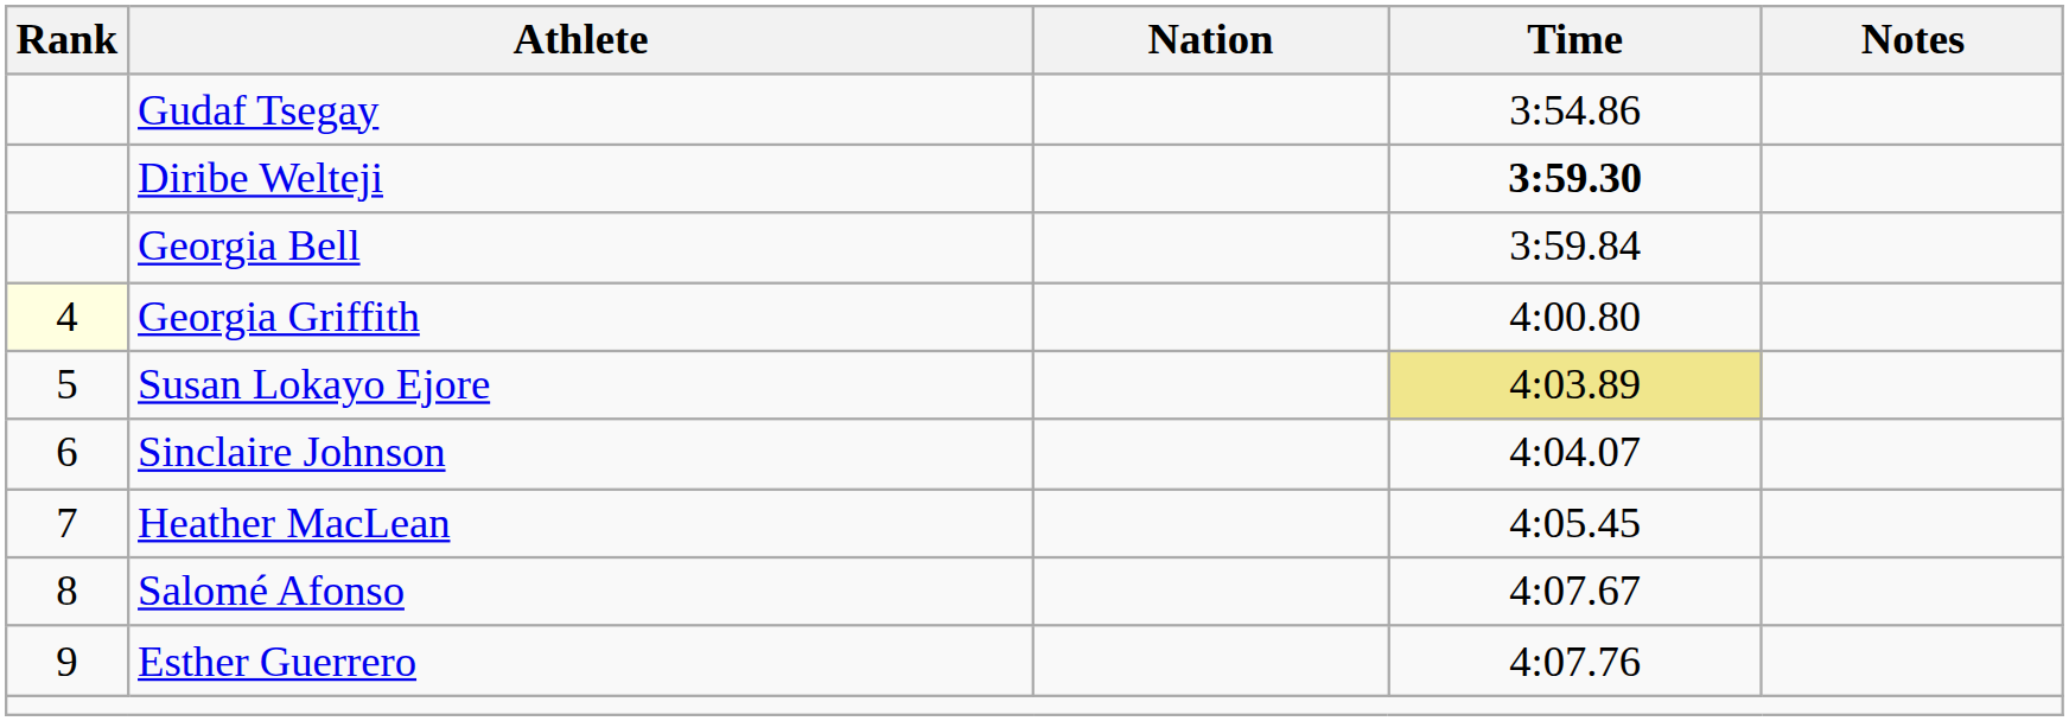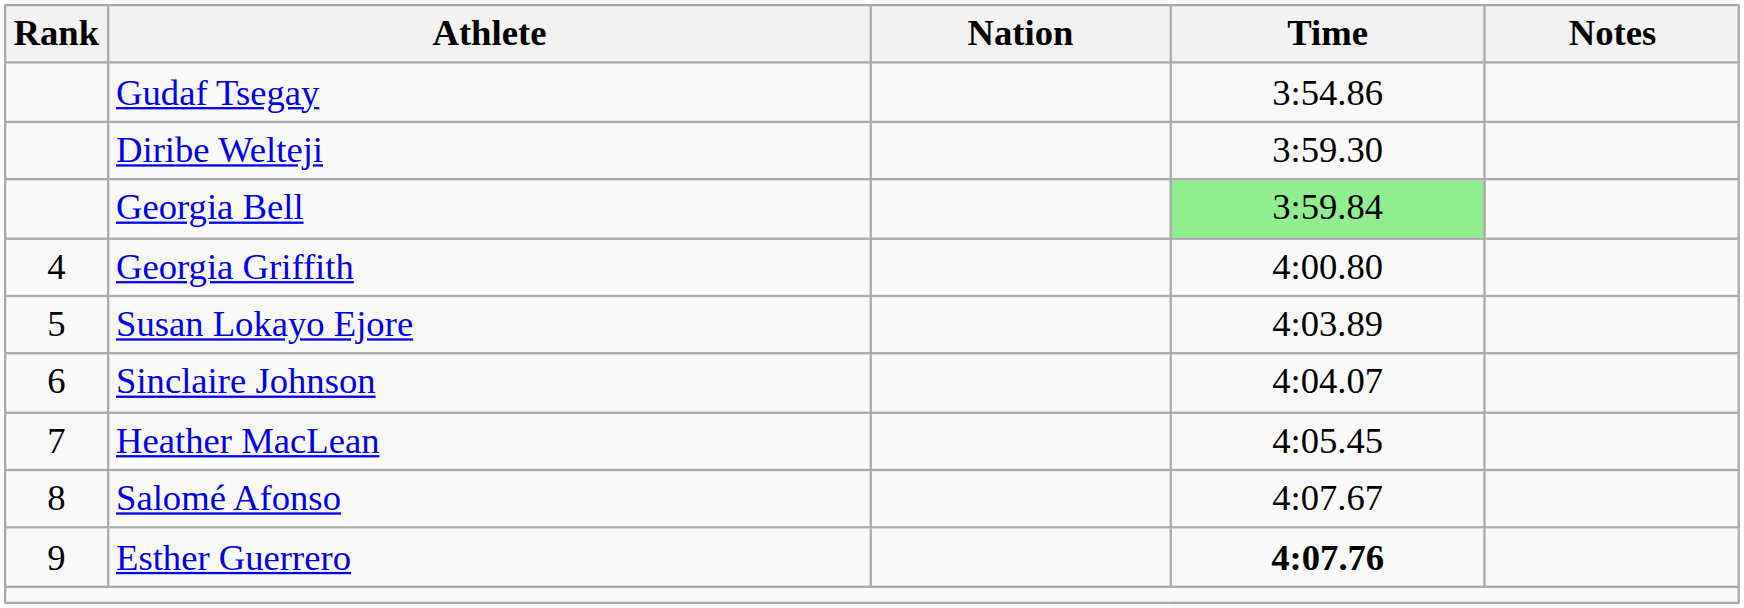Diribe Welteji | Time: bold -> normal
Georgia Bell | Time: no background -> lightgreen background
Georgia Griffith | Rank: lightyellow background -> no background
Susan Lokayo Ejore | Time: khaki background -> no background
Esther Guerrero | Time: normal -> bold
